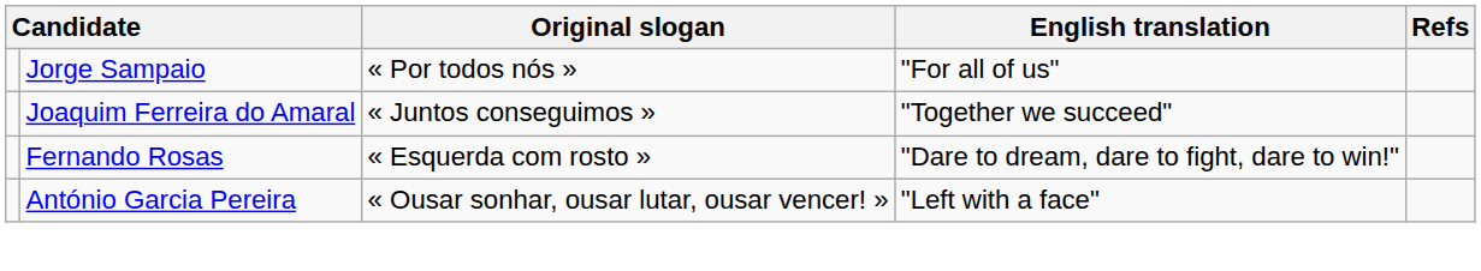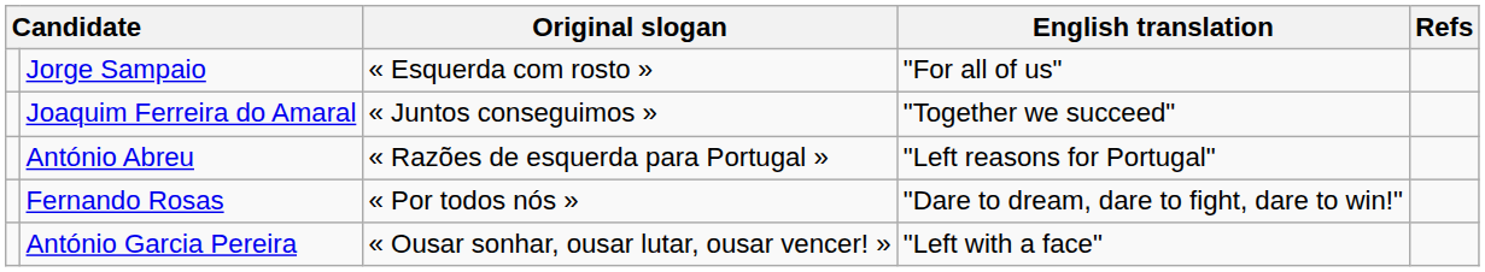Jorge Sampaio | Original slogan: « Por todos nós » -> « Esquerda com rosto »
+ row: António Abreu | « Razões de esquerda para Portugal » | "Left reasons for Portugal"
Fernando Rosas | Original slogan: « Esquerda com rosto » -> « Por todos nós »
